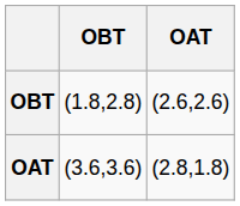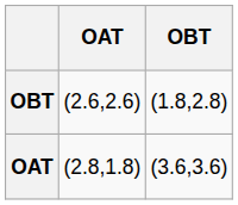columns swapped: OAT <-> OBT
